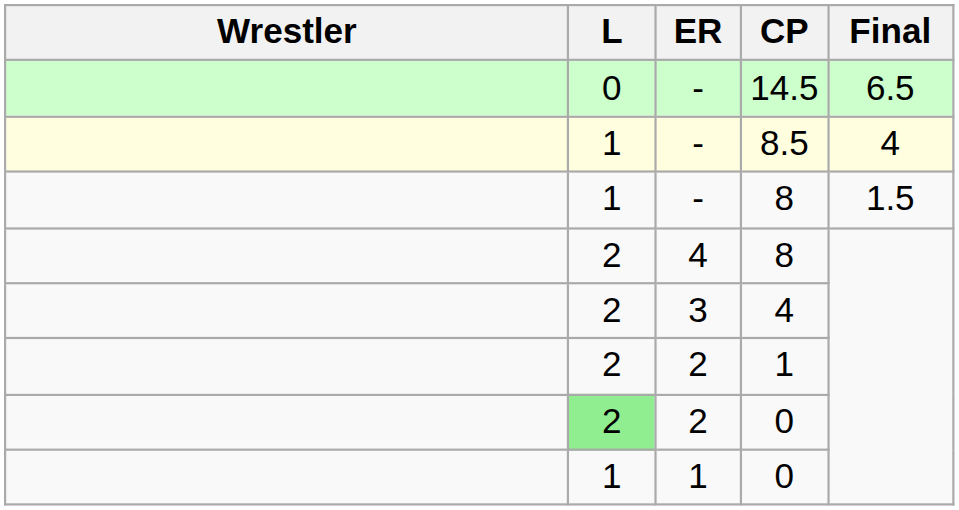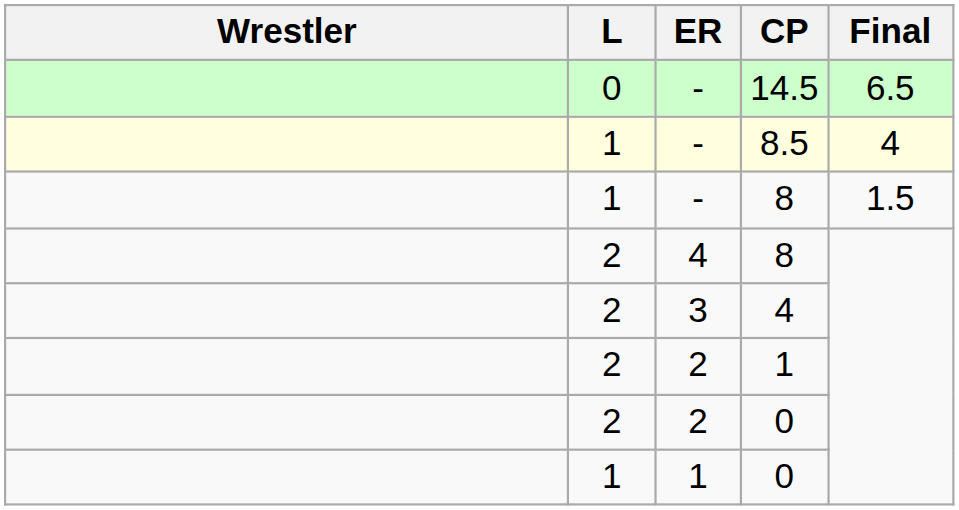2 / 0 | L: lightgreen background -> no background
